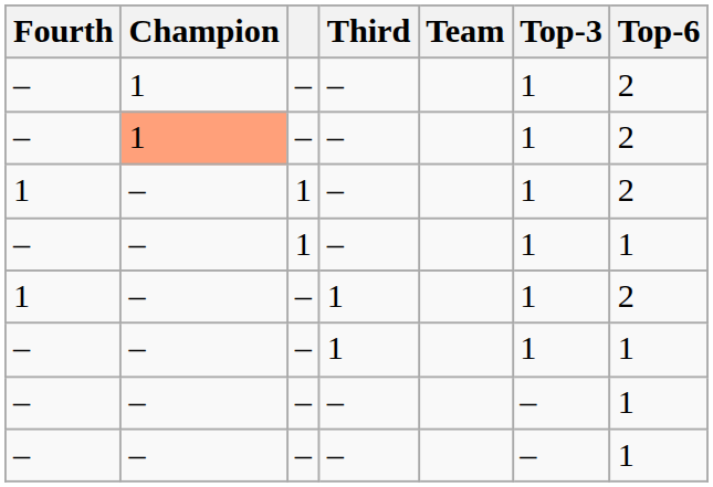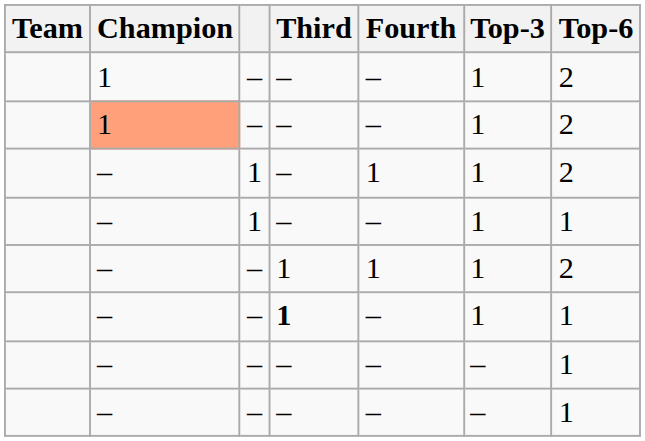columns swapped: Team <-> Fourth
row 7 | Third: normal -> bold
